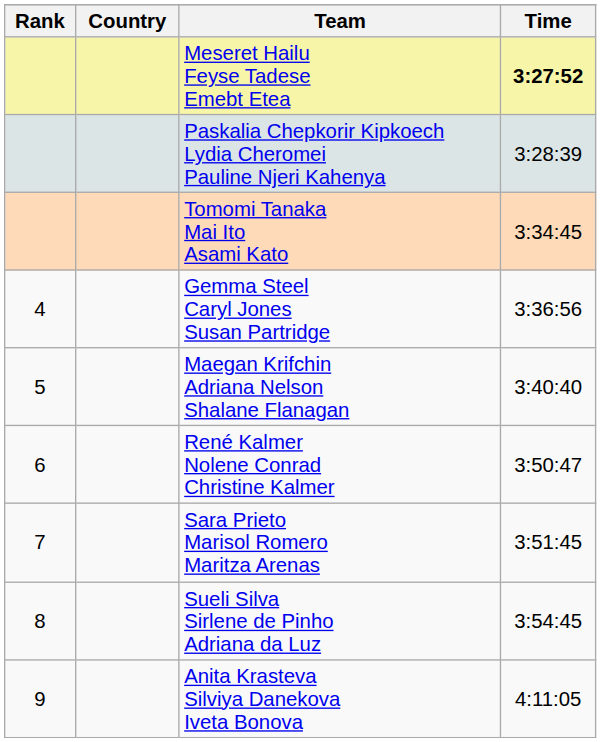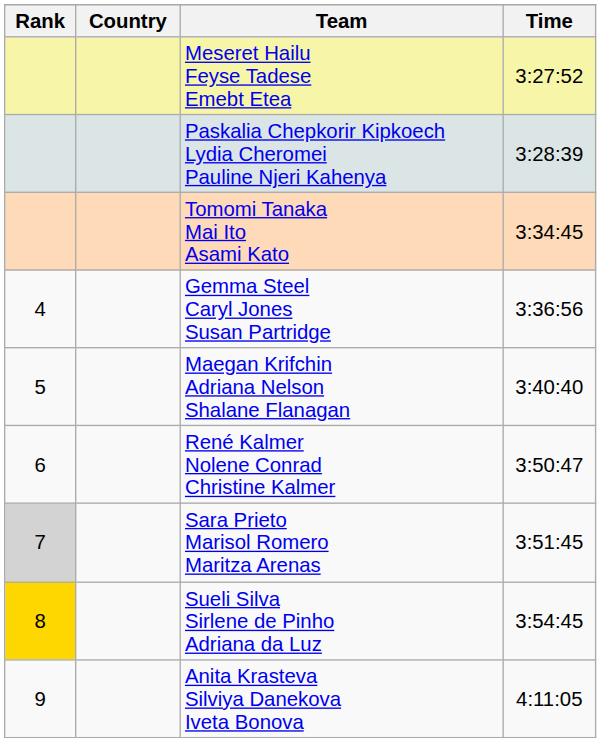Meseret Hailu Feyse Tadese Emebt Etea | Time: bold -> normal
Sara Prieto Marisol Romero Maritza Arenas | Rank: no background -> lightgrey background
Sueli Silva Sirlene de Pinho Adriana da Luz | Rank: no background -> gold background
